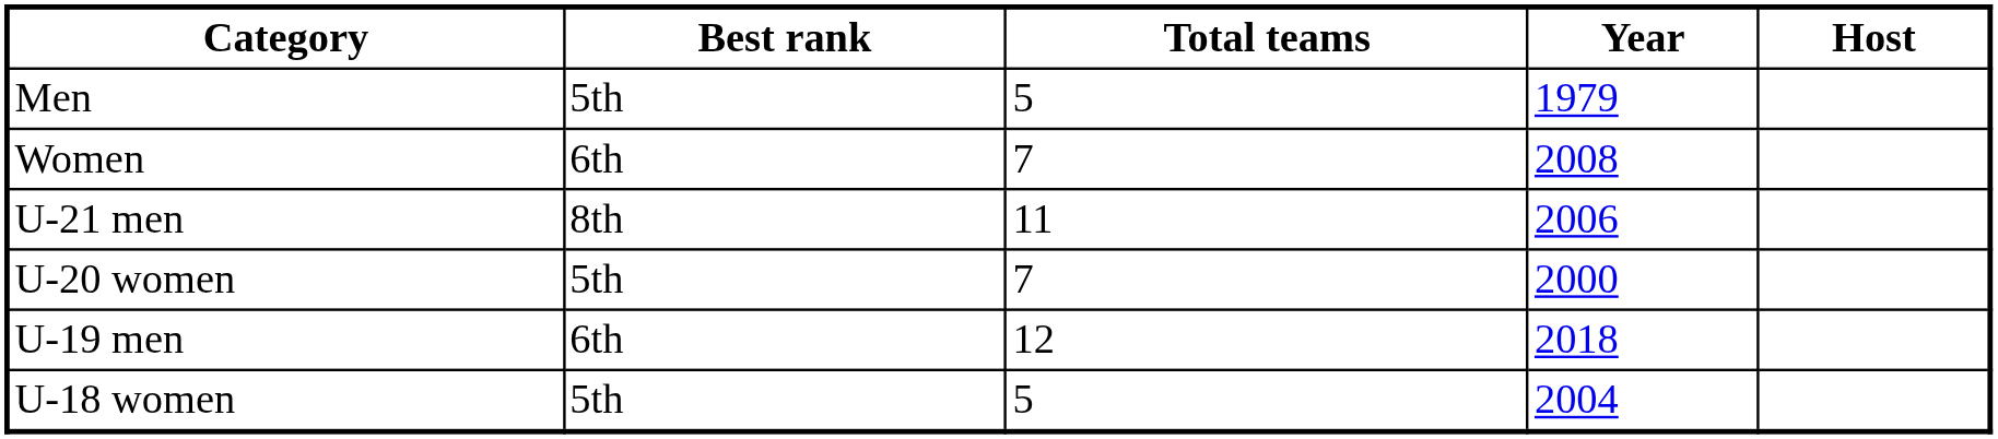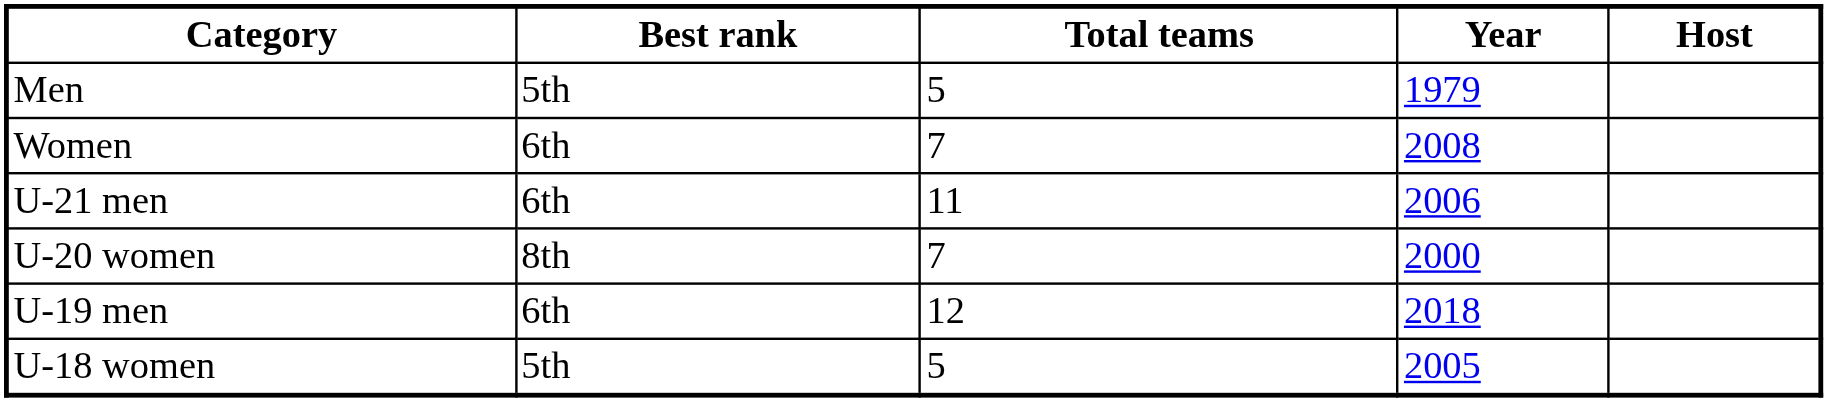U-21 men | Best rank: 8th -> 6th
U-20 women | Best rank: 5th -> 8th
U-18 women | Year: 2004 -> 2005
